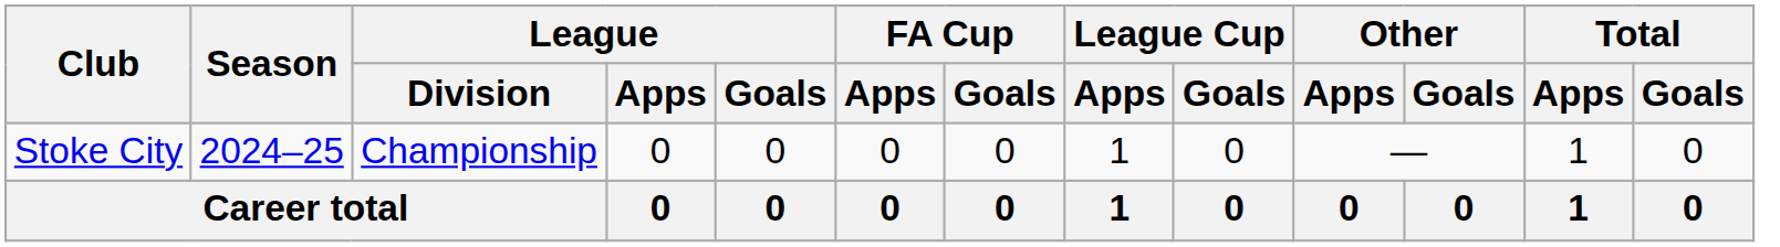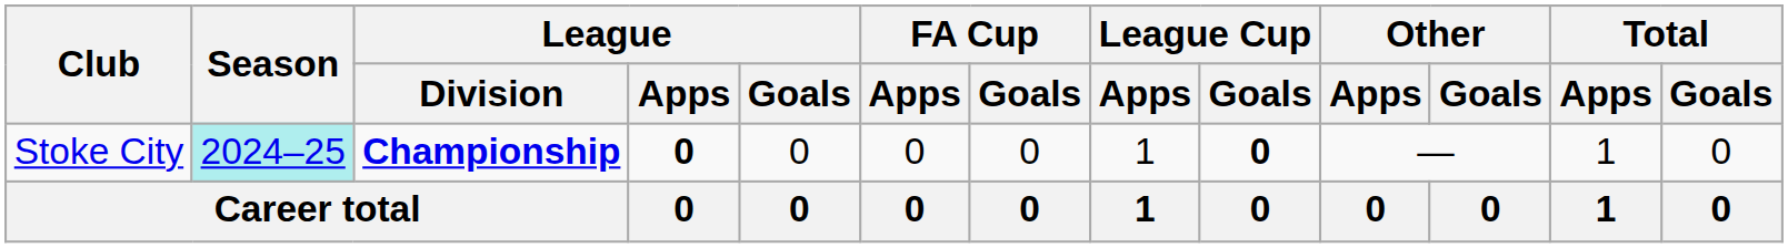Stoke City | Season: no background -> paleturquoise background
Stoke City | League / Division: normal -> bold
Stoke City | League / Apps: normal -> bold
Stoke City | League Cup / Goals: normal -> bold
